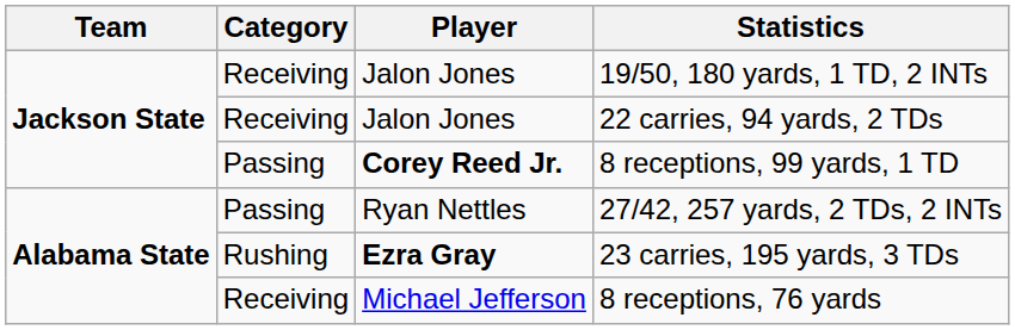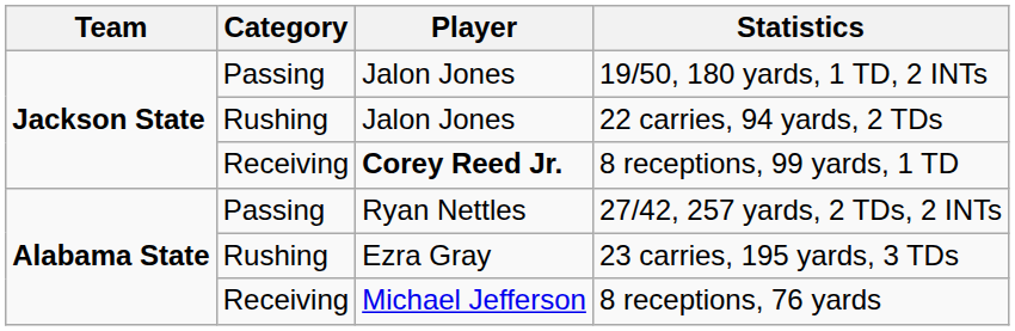19/50, 180 yards, 1 TD, 2 INTs | Category: Receiving -> Passing
22 carries, 94 yards, 2 TDs | Category: Receiving -> Rushing
8 receptions, 99 yards, 1 TD | Category: Passing -> Receiving
23 carries, 195 yards, 3 TDs | Player: bold -> normal
